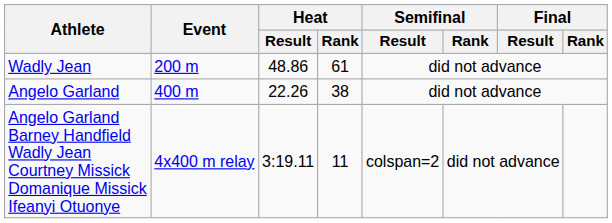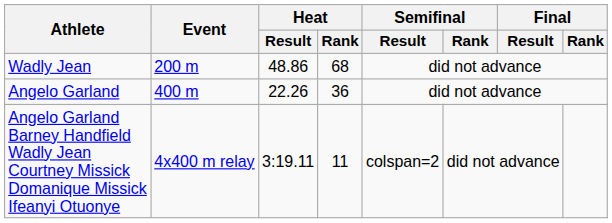Wadly Jean | Heat / Rank: 61 -> 68
Angelo Garland | Heat / Rank: 38 -> 36
